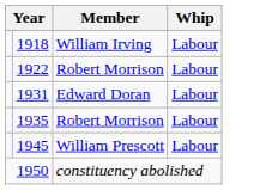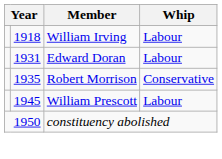- row: 1922 | Robert Morrison | Labour
1935 | Whip: Labour -> Conservative
